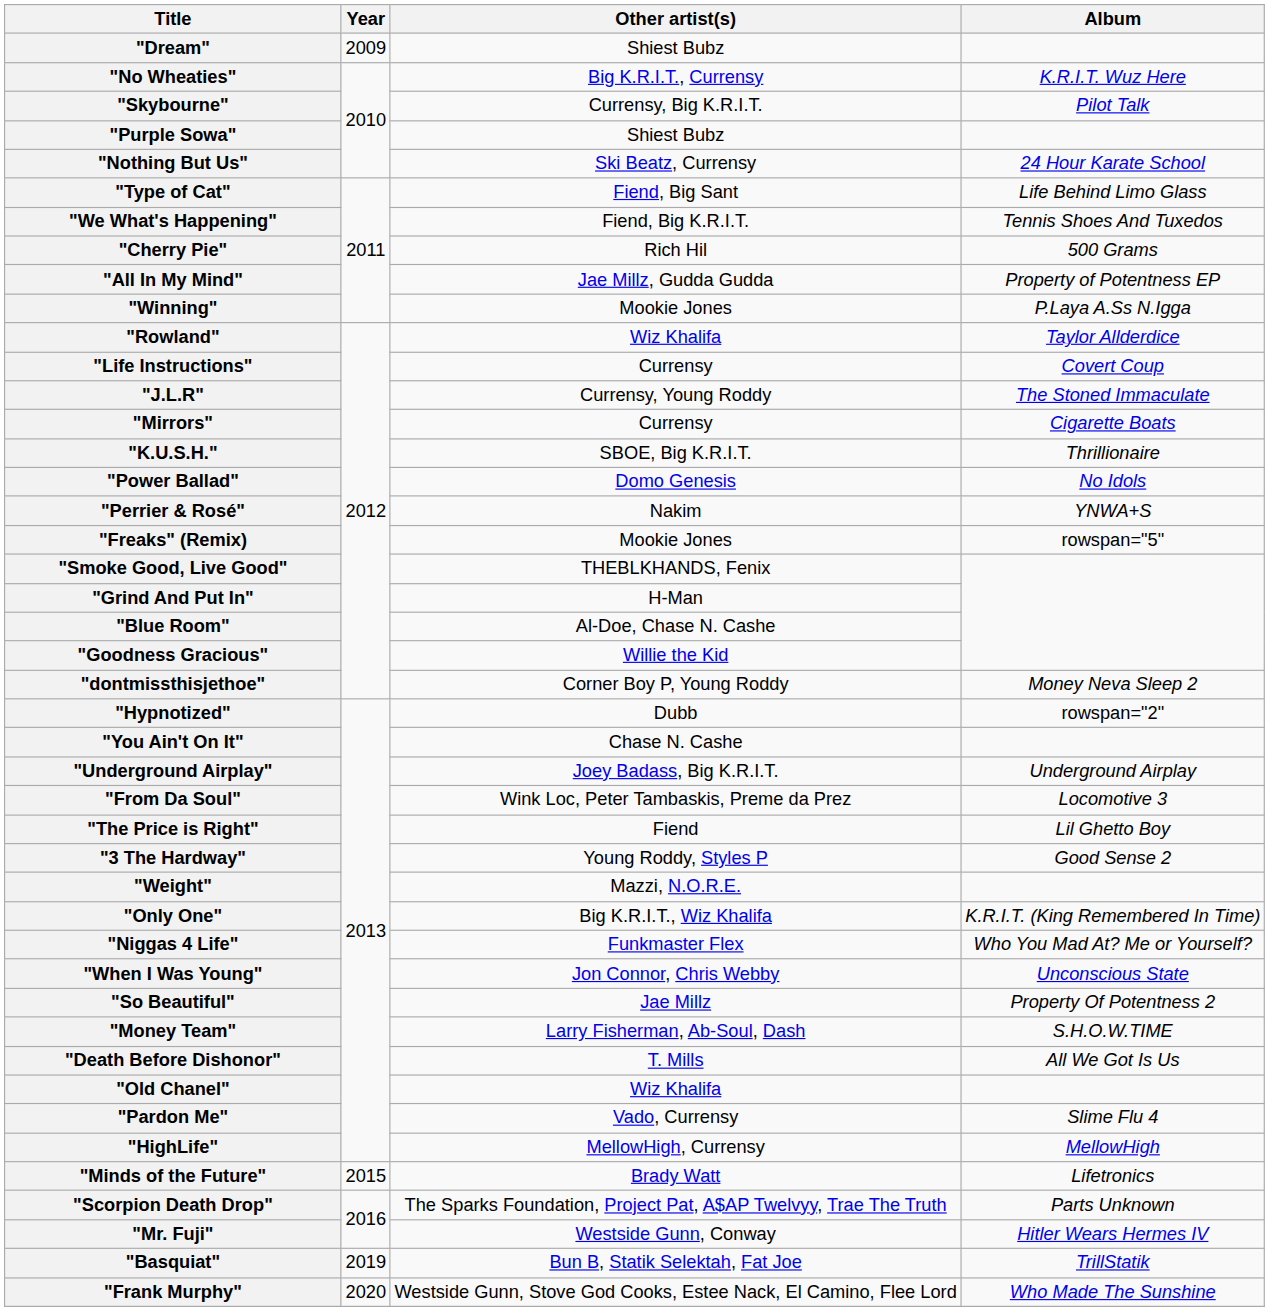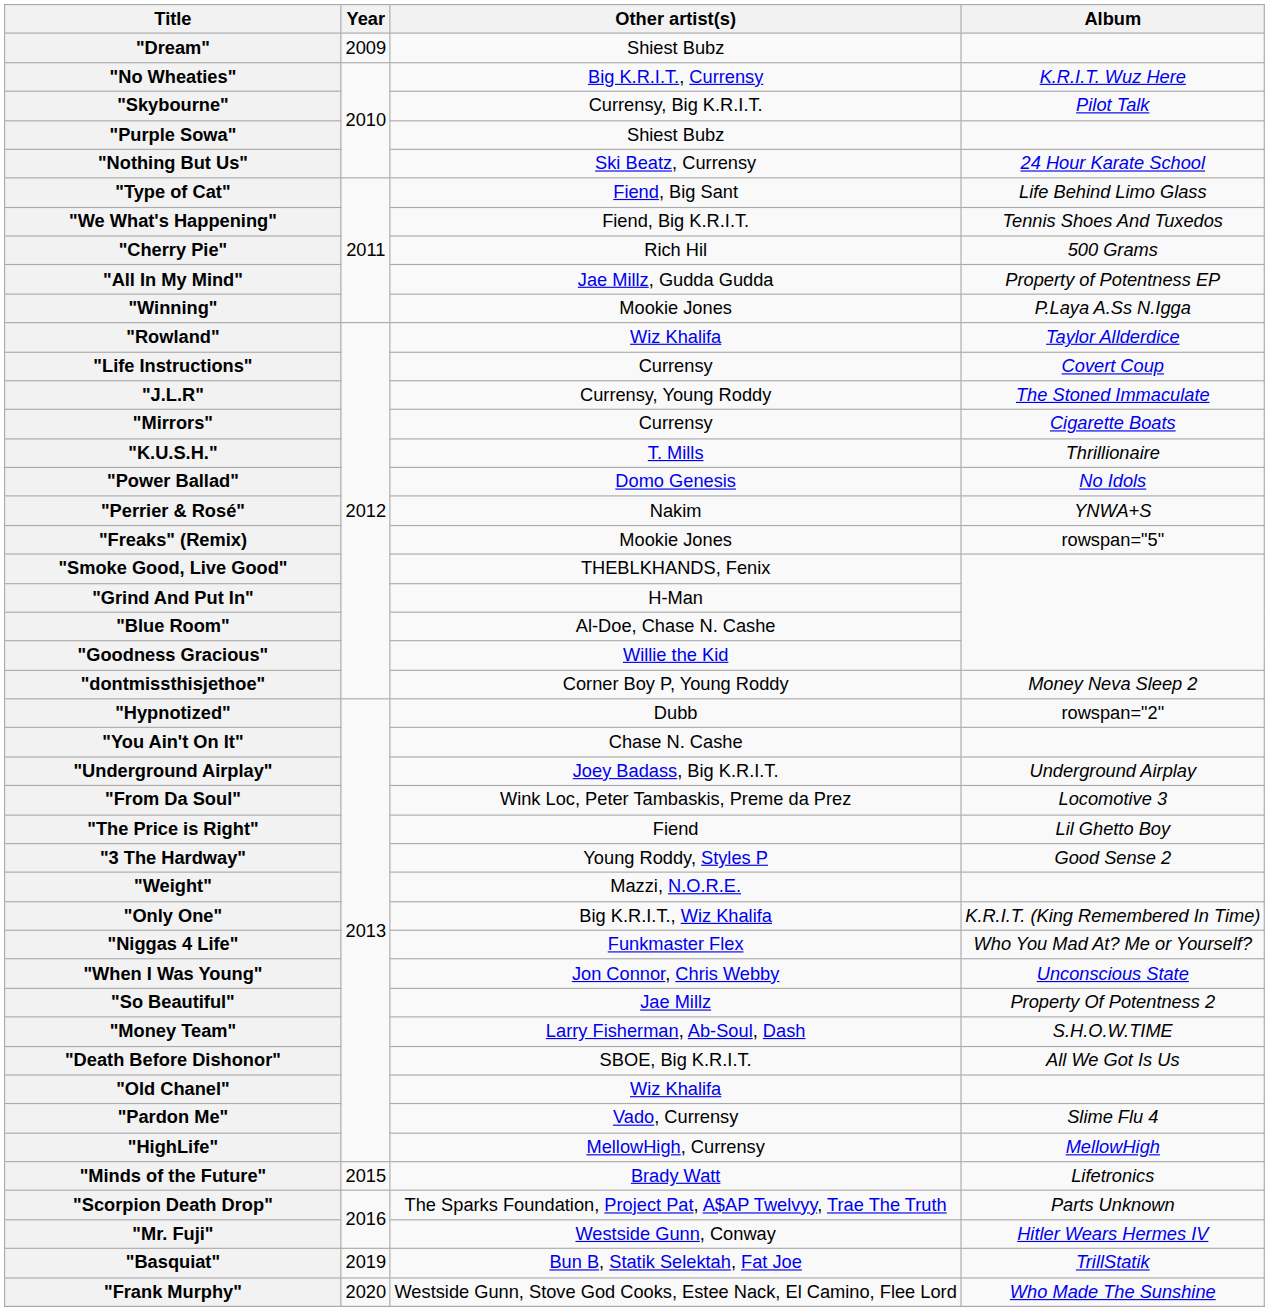"K.U.S.H." | Other artist(s): SBOE, Big K.R.I.T. -> T. Mills
"Death Before Dishonor" | Other artist(s): T. Mills -> SBOE, Big K.R.I.T.
